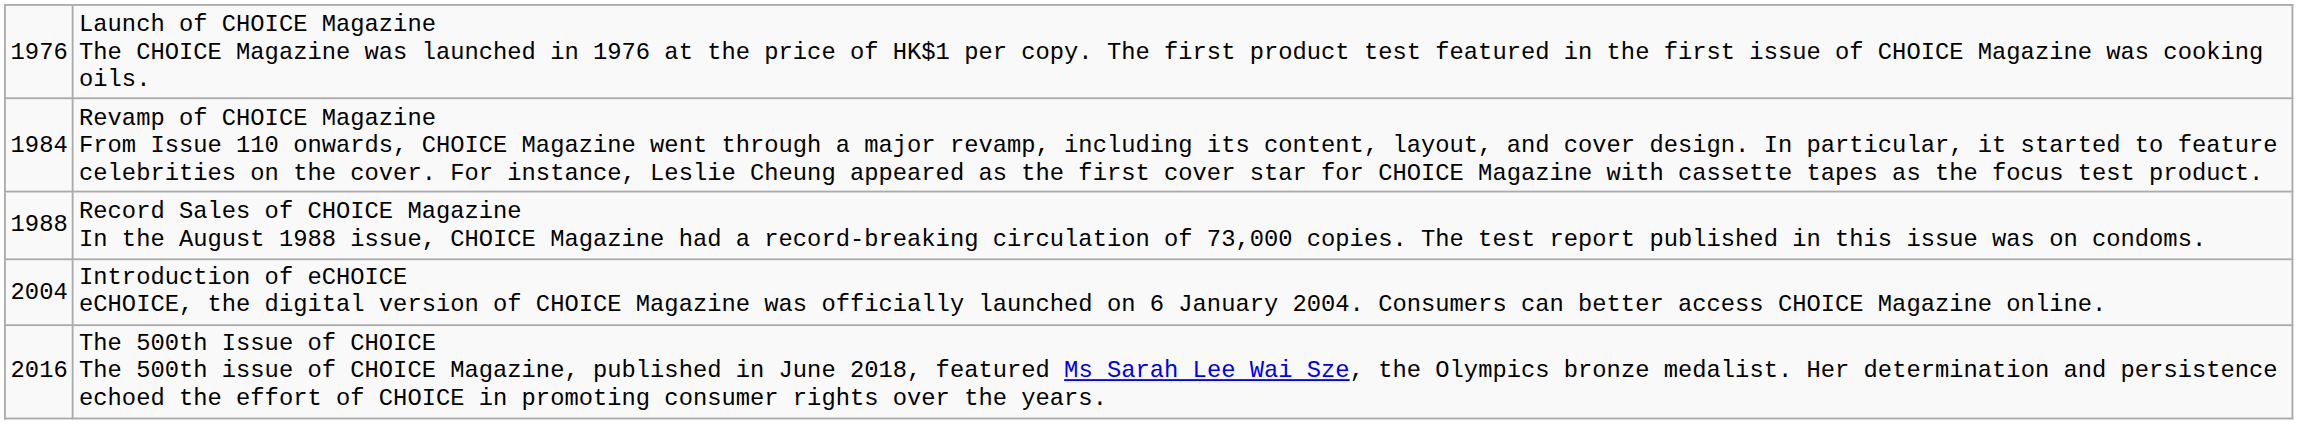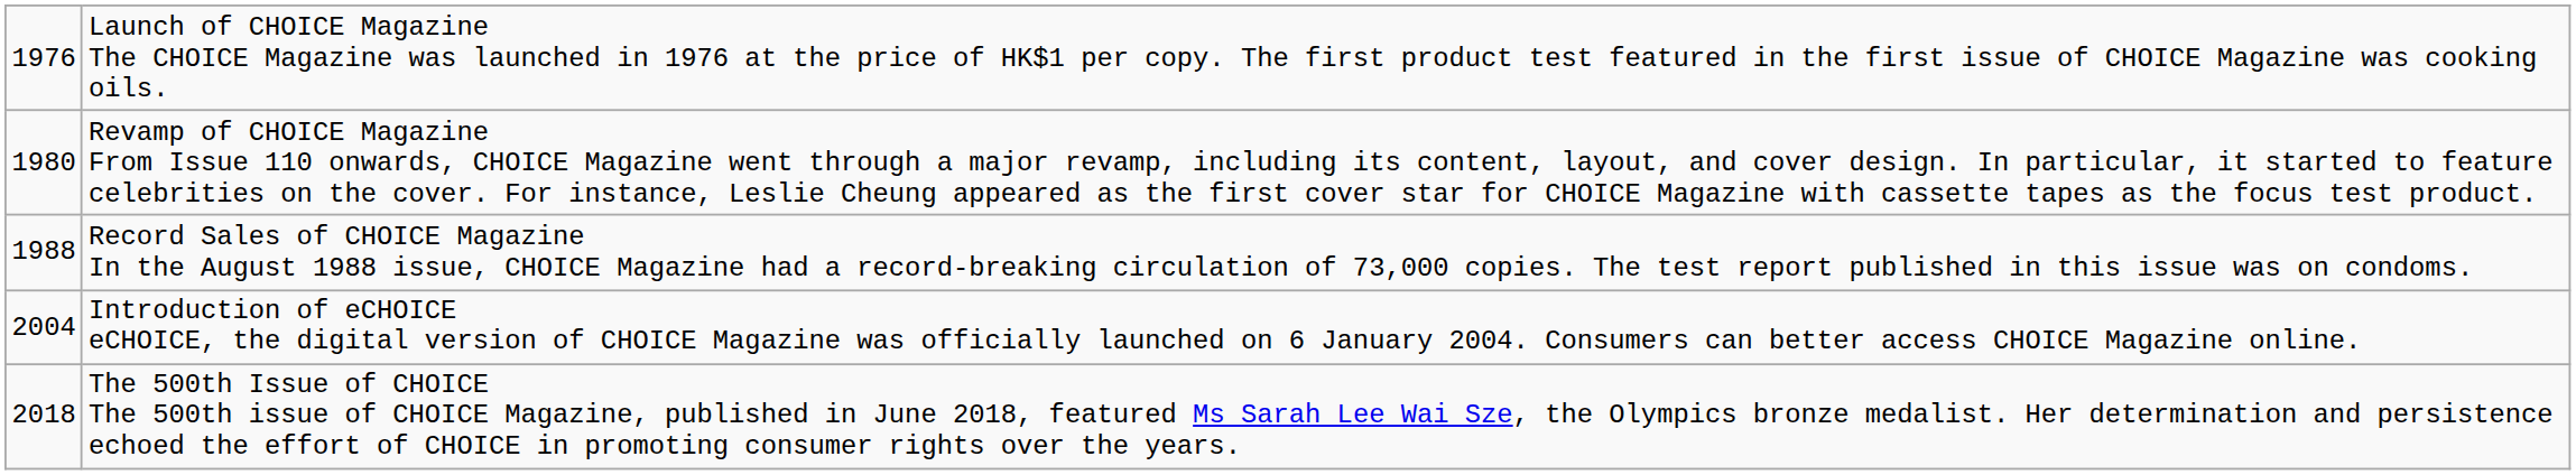row 2 | column 1: 1984 -> 1980
row 5 | column 1: 2016 -> 2018
